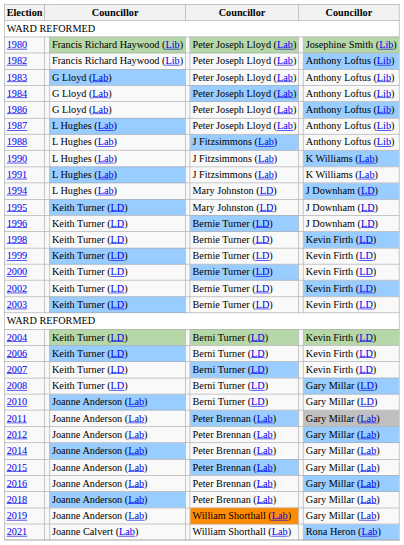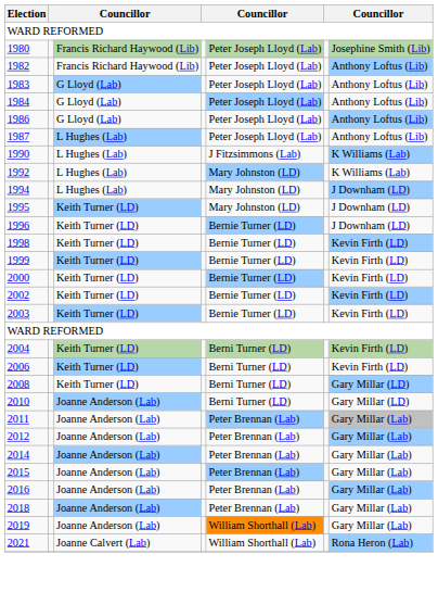- row: 1988 | L Hughes (Lab) | J Fitzsimmons (Lab) | Anthony Loftus (Lib)
- row: 1991 | L Hughes (Lab) | J Fitzsimmons (Lab) | K Williams (Lab)
+ row: 1992 | L Hughes (Lab) | Mary Johnston (LD) | K Williams (Lab)
- row: 2007 | Keith Turner (LD) | Berni Turner (LD) | Kevin Firth (LD)
